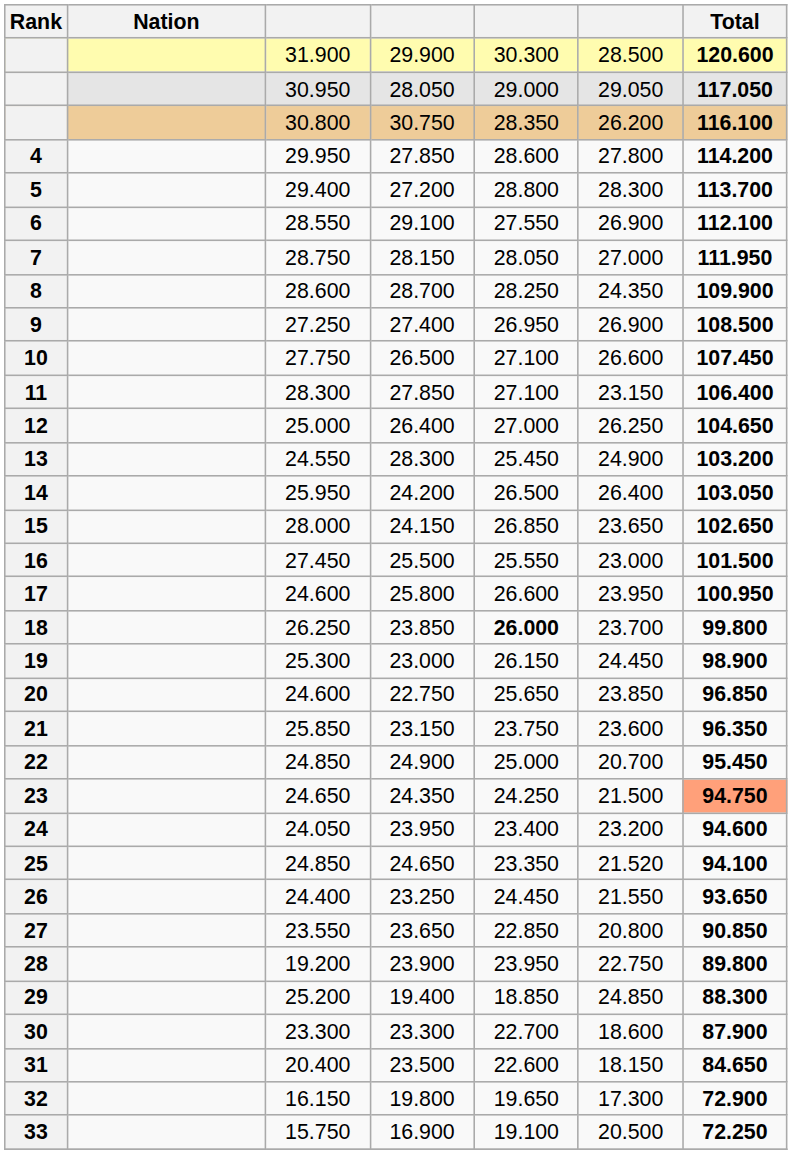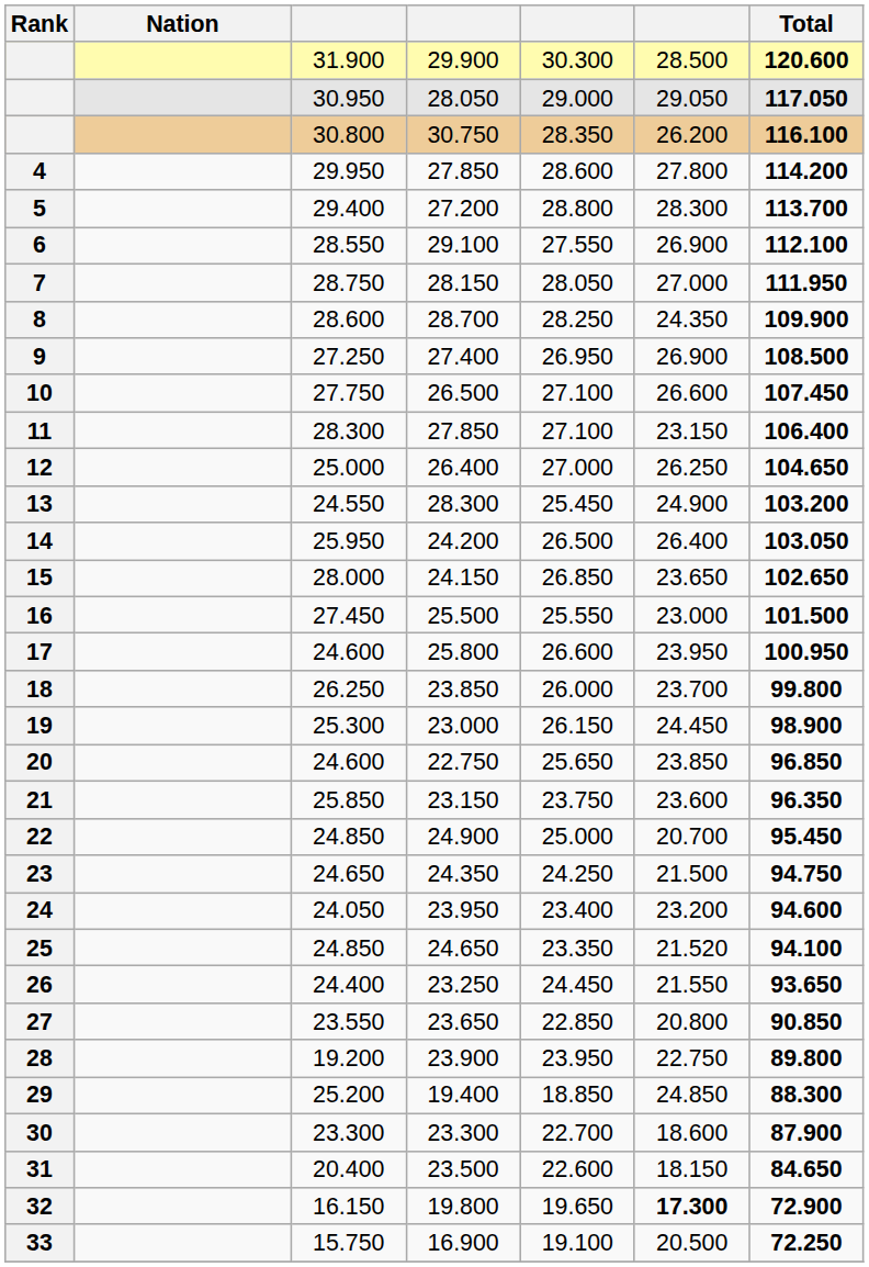18 | column 5: bold -> normal
23 | Total: lightsalmon background -> no background
32 | column 6: normal -> bold
